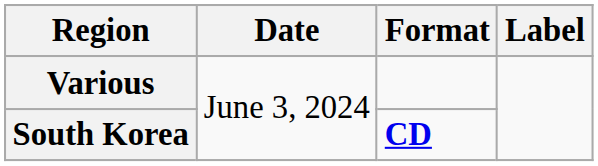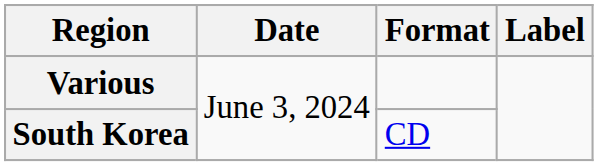South Korea | Format: bold -> normal
